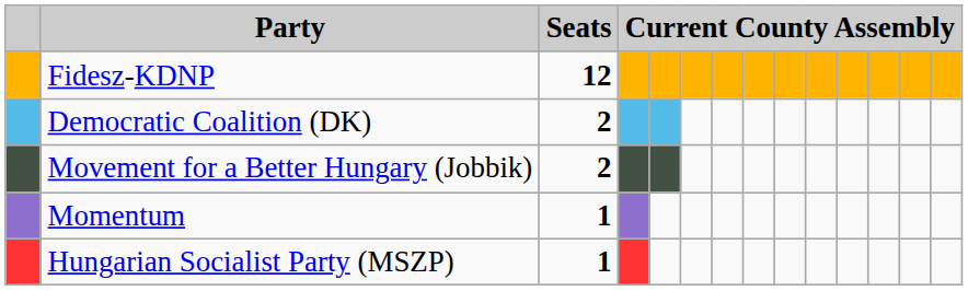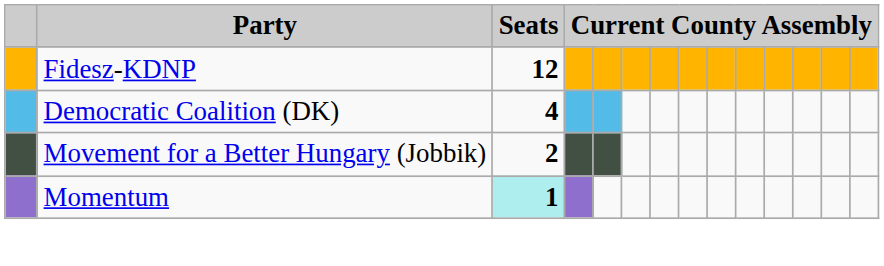Democratic Coalition (DK) | Seats: 2 -> 4
Momentum | Seats: no background -> paleturquoise background
- row: Hungarian Socialist Party (MSZP) | 1
